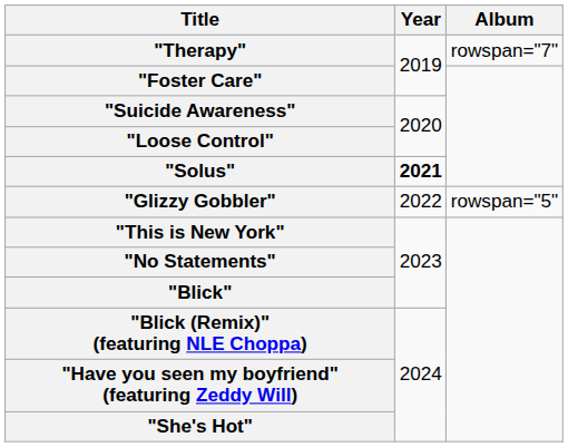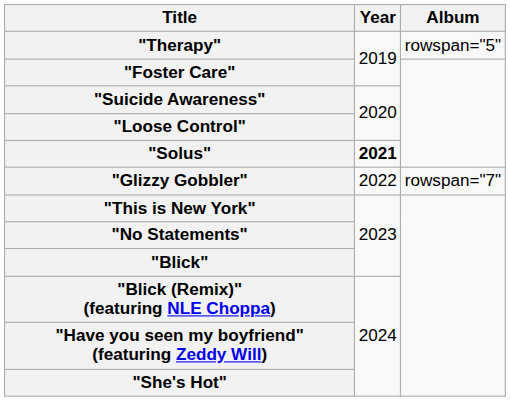"Therapy" | Album: rowspan="7" -> rowspan="5"
"Glizzy Gobbler" | Album: rowspan="5" -> rowspan="7"
